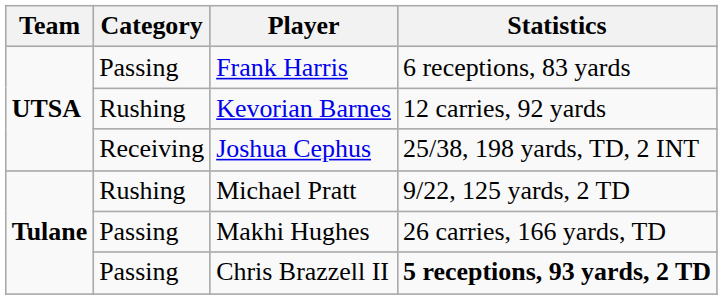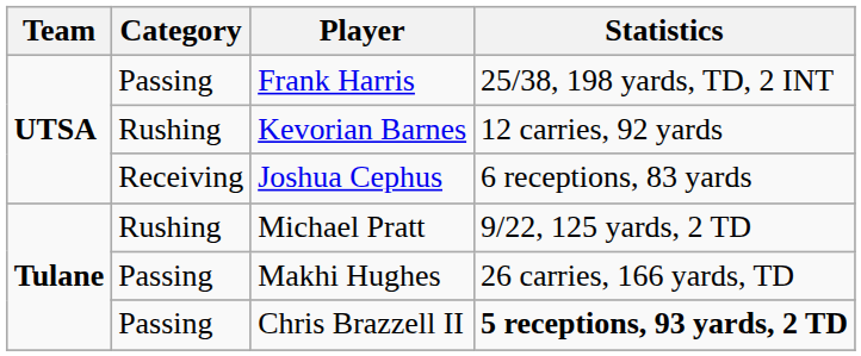Frank Harris | Statistics: 6 receptions, 83 yards -> 25/38, 198 yards, TD, 2 INT
Joshua Cephus | Statistics: 25/38, 198 yards, TD, 2 INT -> 6 receptions, 83 yards
